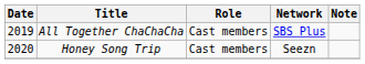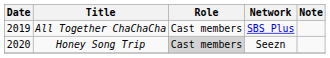Honey Song Trip | Role: no background -> lightgrey background
